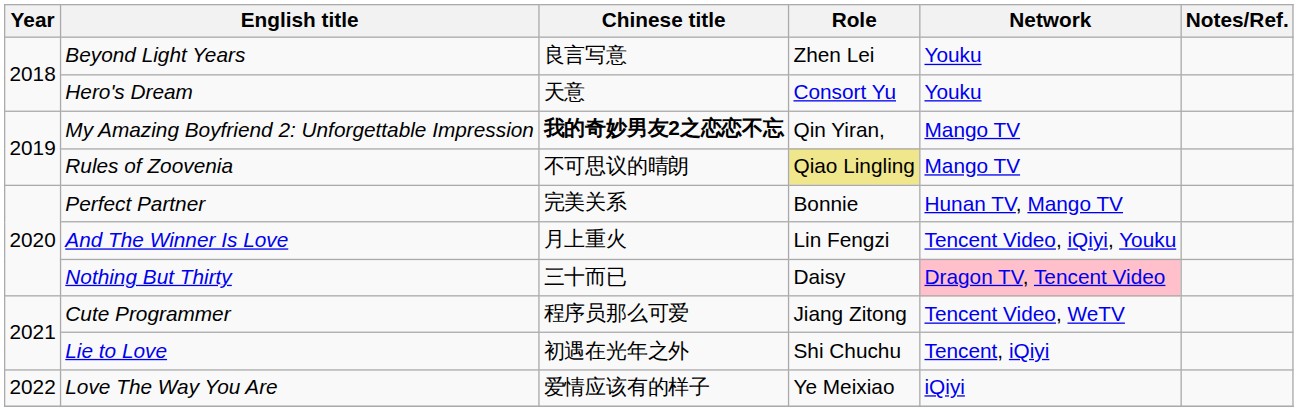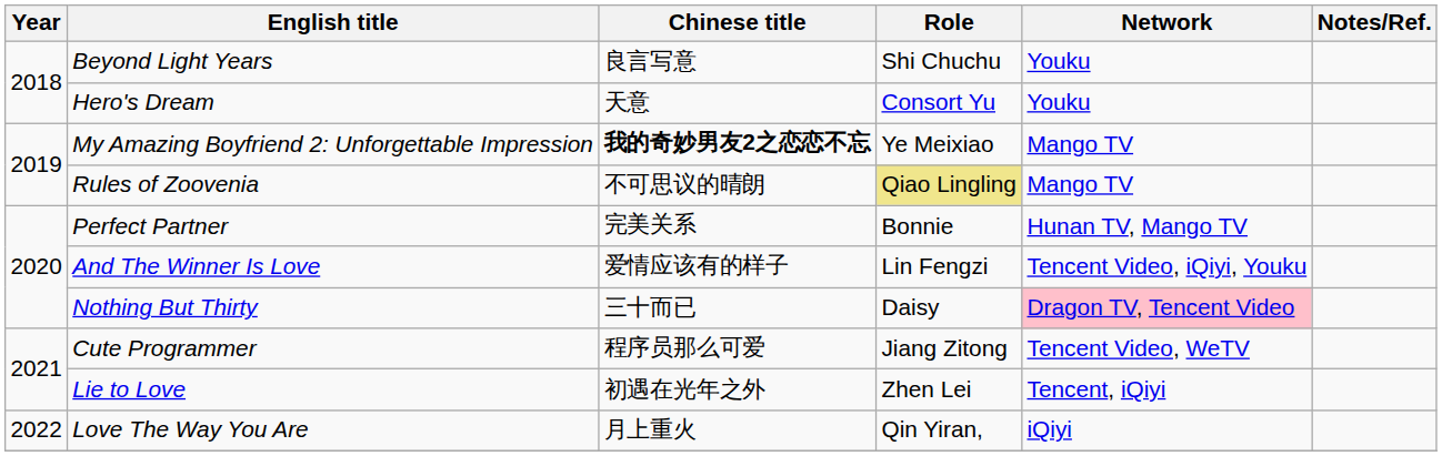Beyond Light Years | Role: Zhen Lei -> Shi Chuchu
My Amazing Boyfriend 2: Unforgettable Impression | Role: Qin Yiran, -> Ye Meixiao
And The Winner Is Love | Chinese title: 月上重火 -> 爱情应该有的样子
Lie to Love | Role: Shi Chuchu -> Zhen Lei
Love The Way You Are | Chinese title: 爱情应该有的样子 -> 月上重火
Love The Way You Are | Role: Ye Meixiao -> Qin Yiran,
